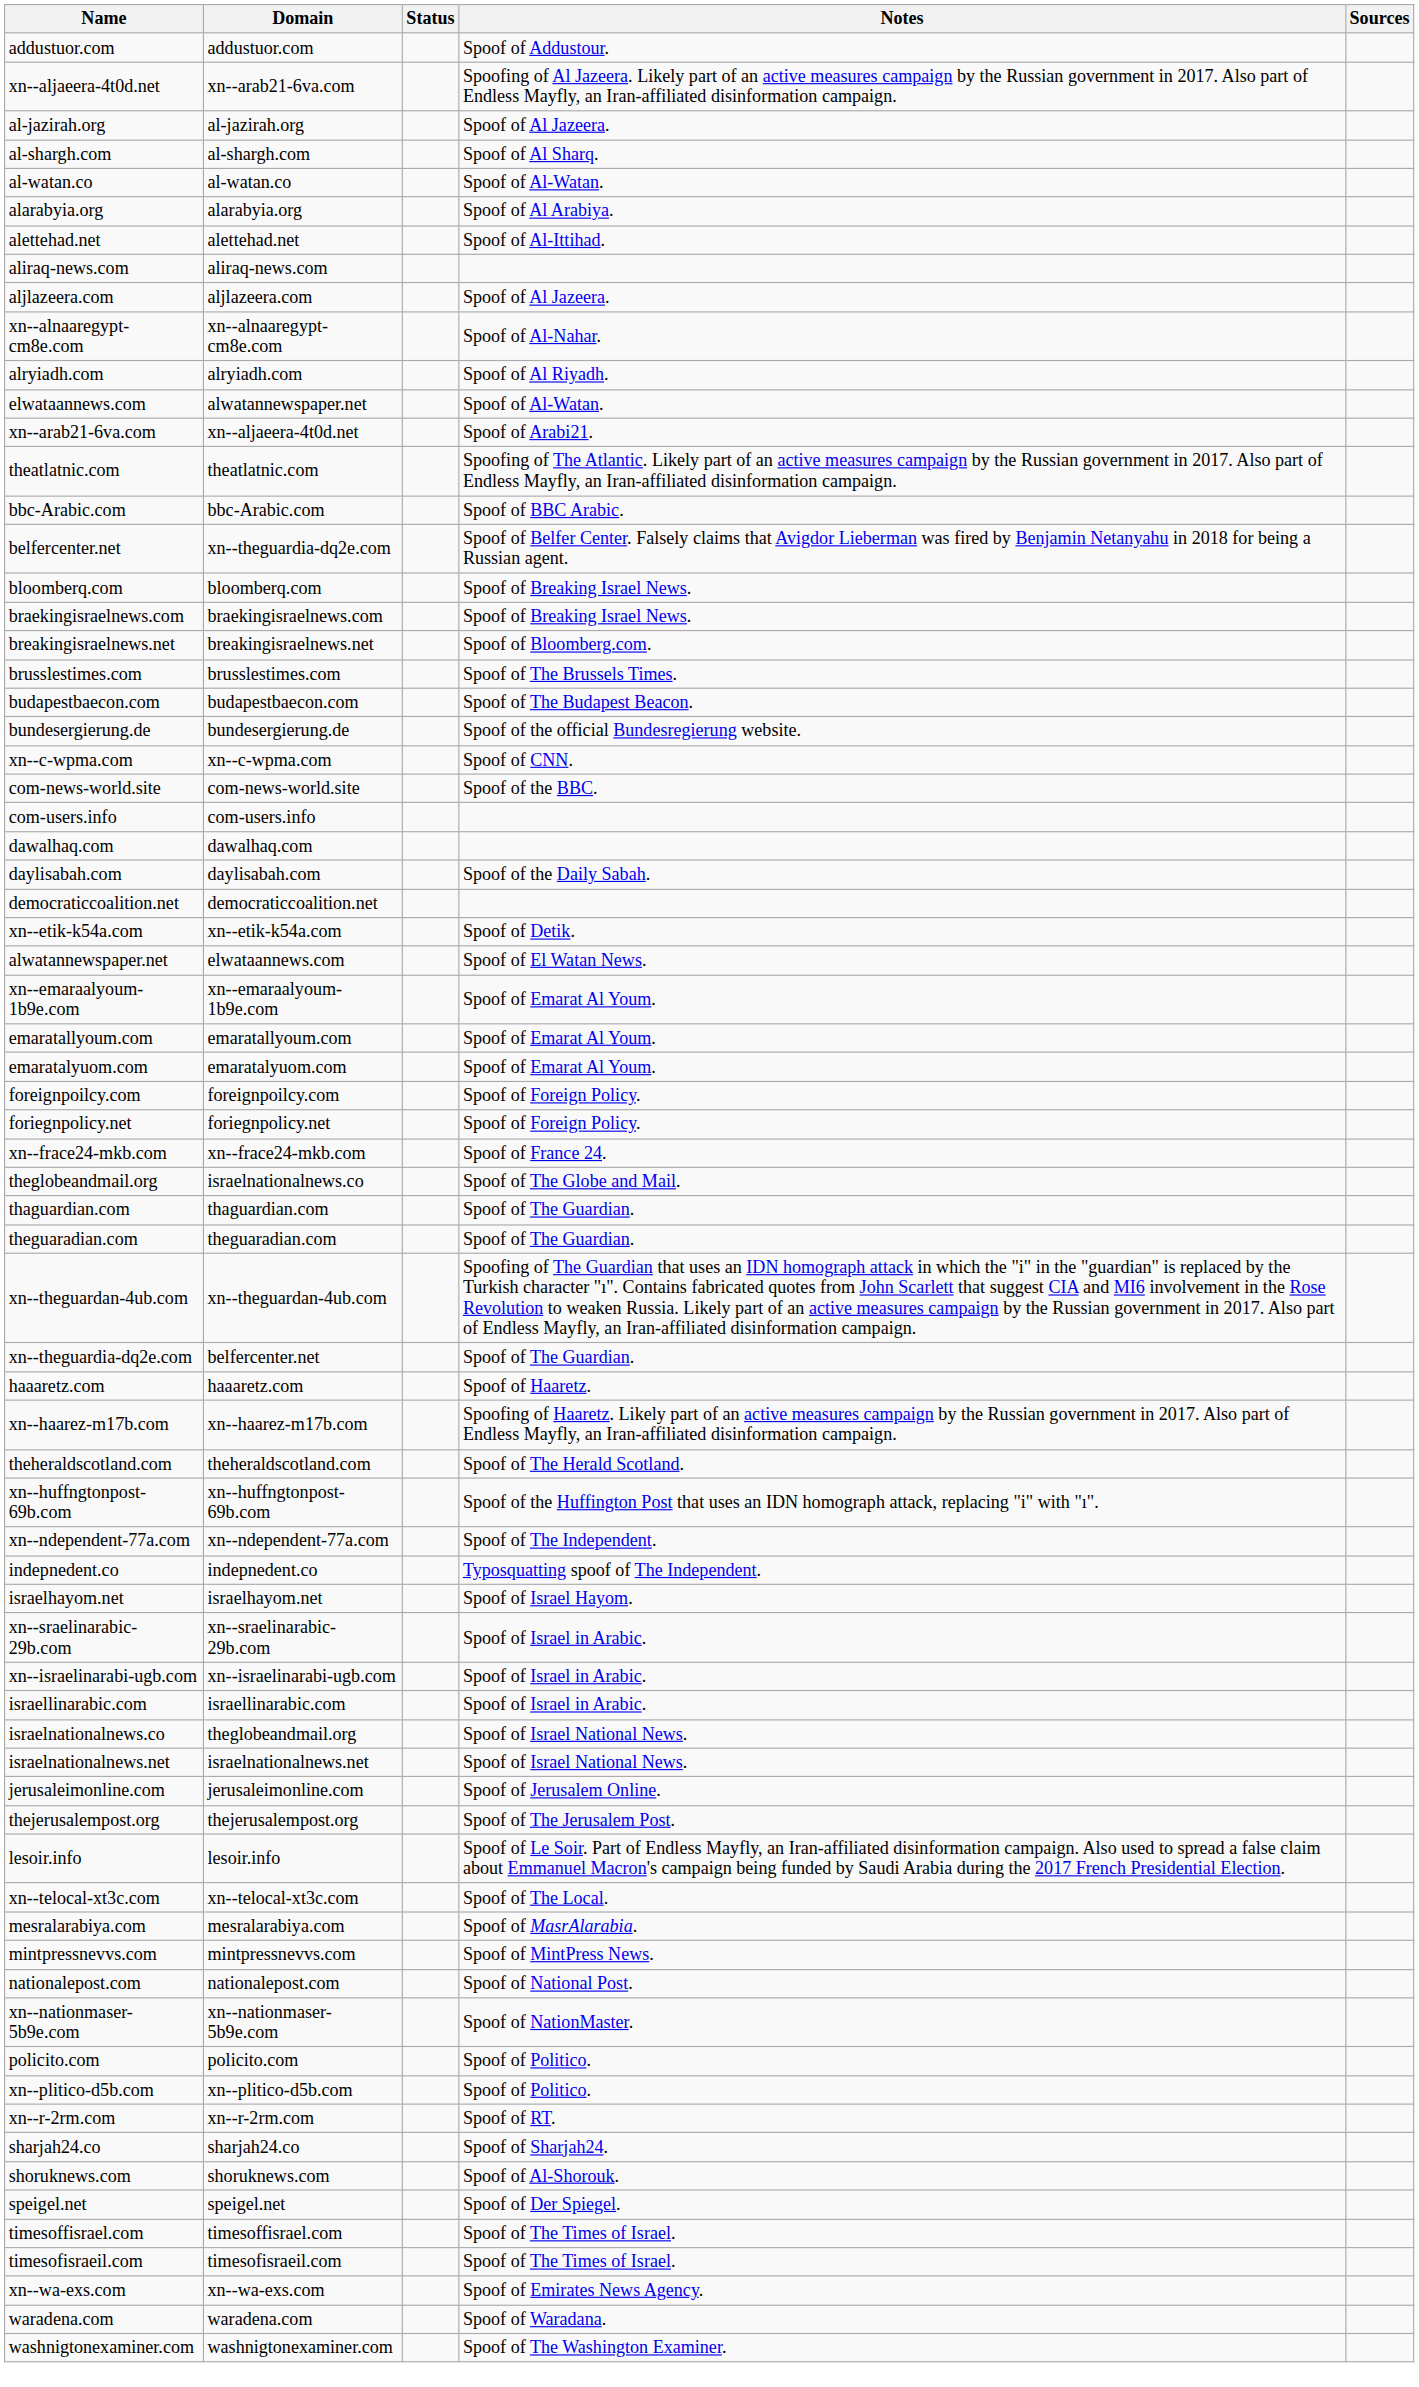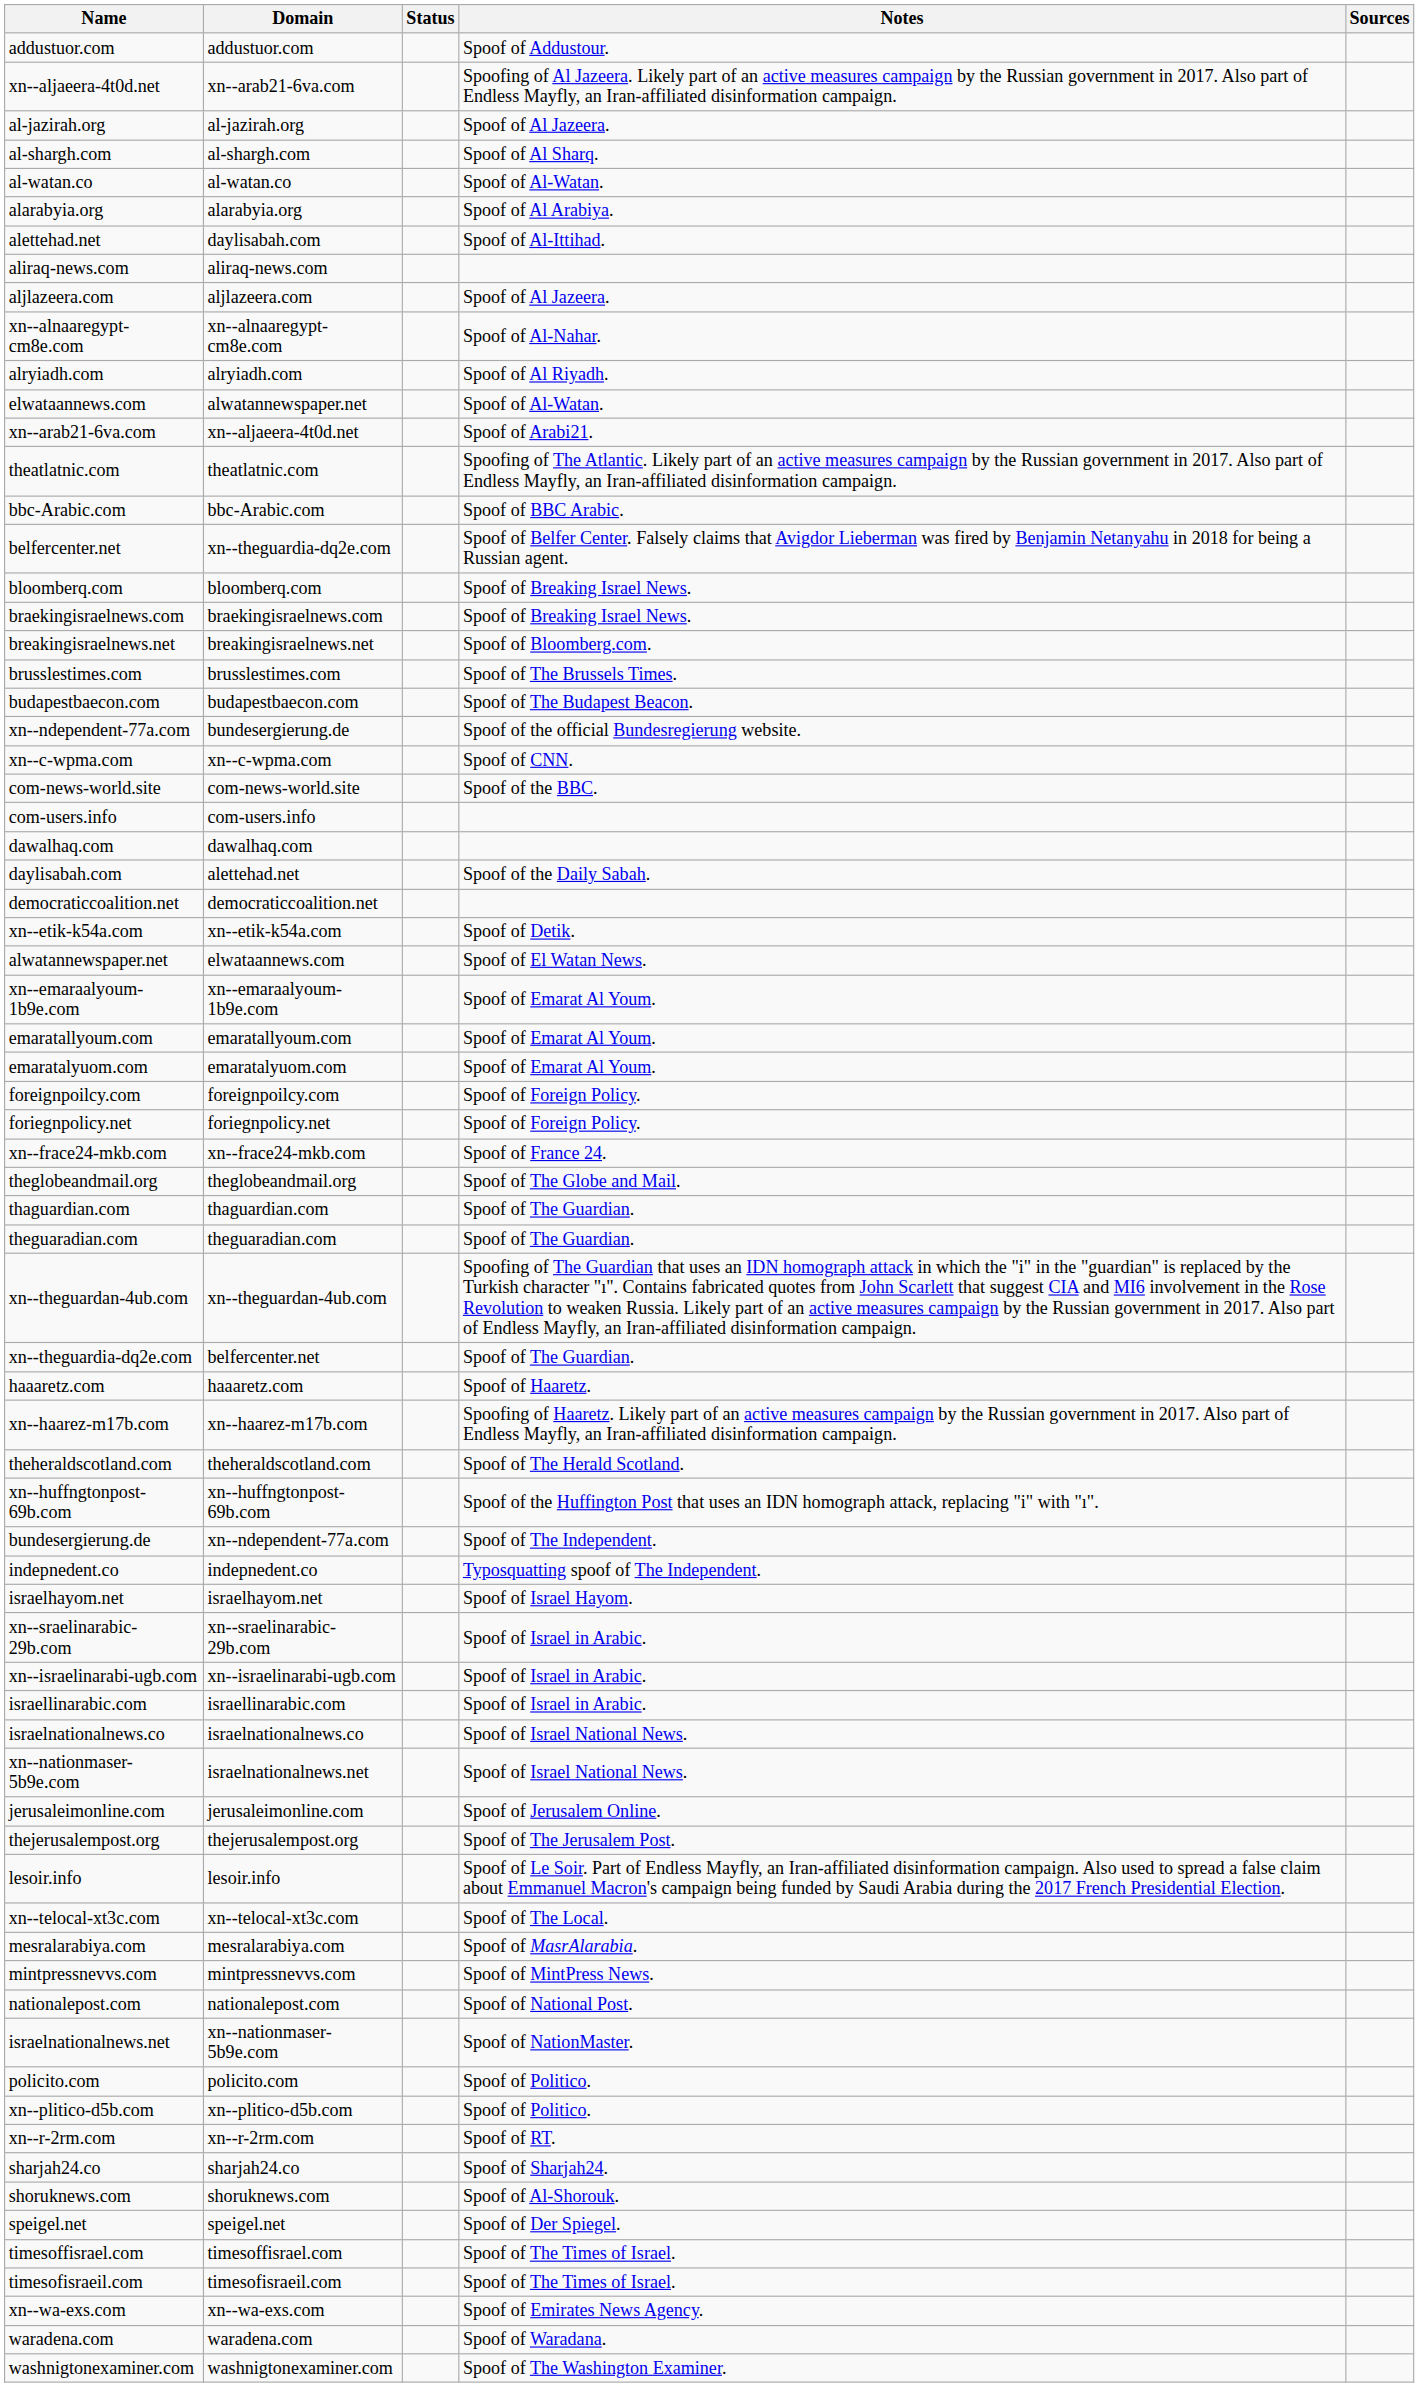row 8 | Domain: alettehad.net -> daylisabah.com
row 23 | Name: bundesergierung.de -> xn--ndependent-77a.com
row 28 | Domain: daylisabah.com -> alettehad.net
row 38 | Domain: israelnationalnews.co -> theglobeandmail.org
row 47 | Name: xn--ndependent-77a.com -> bundesergierung.de
row 53 | Domain: theglobeandmail.org -> israelnationalnews.co
row 54 | Name: israelnationalnews.net -> xn--nationmaser-5b9e.com
row 62 | Name: xn--nationmaser-5b9e.com -> israelnationalnews.net
